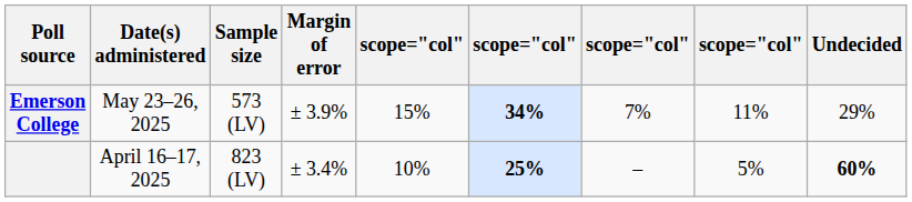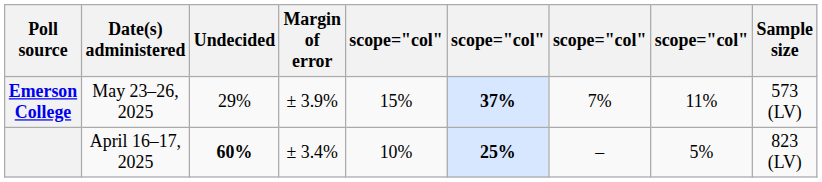columns swapped: Sample size <-> Undecided
Emerson College | column 6: 34% -> 37%
